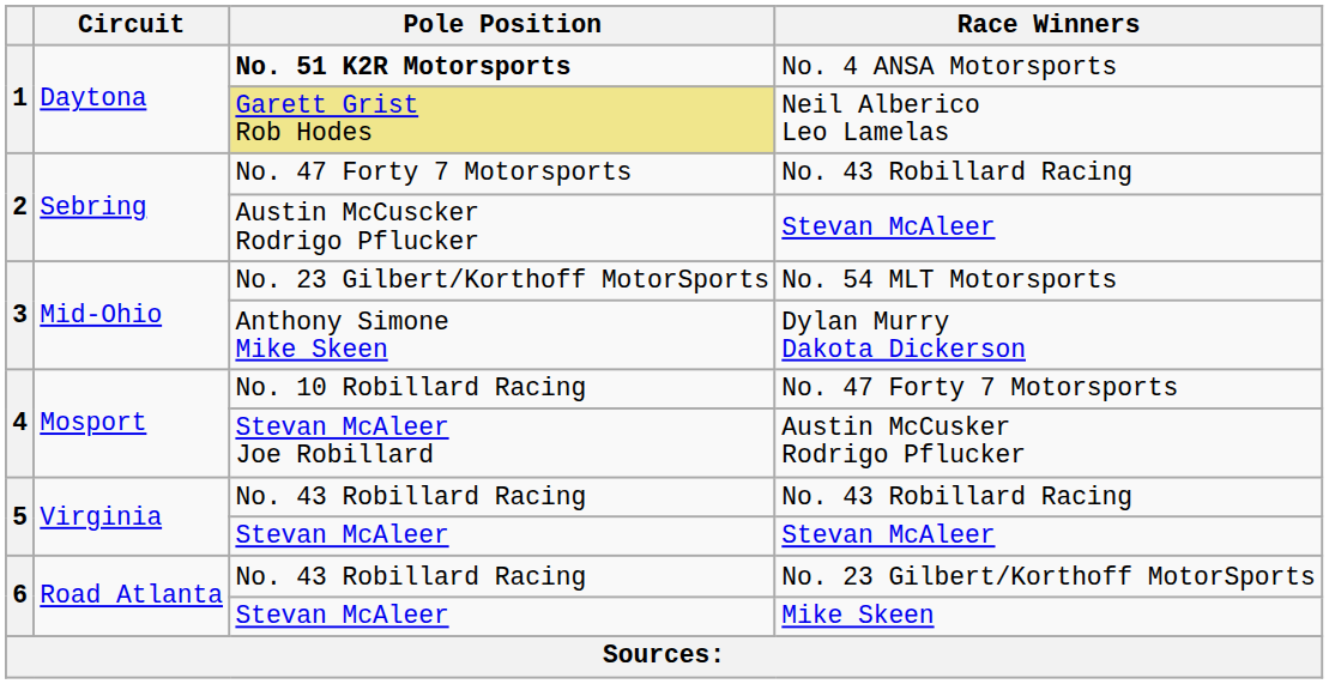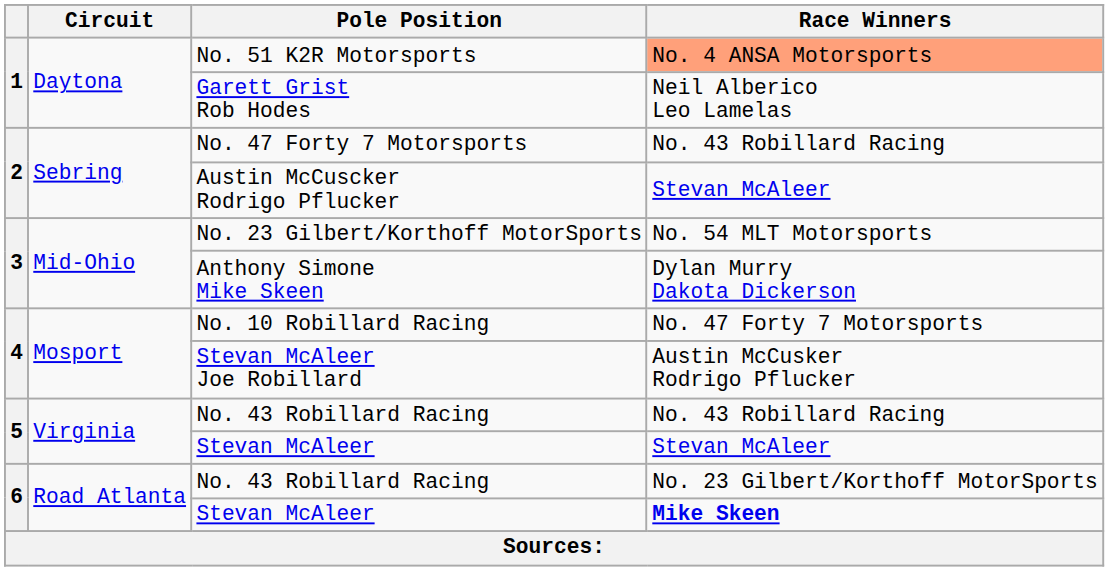No. 51 K2R Motorsports | Pole Position: bold -> normal
No. 51 K2R Motorsports | Race Winners: no background -> lightsalmon background
Garett Grist Rob Hodes | Pole Position: khaki background -> no background
Stevan McAleer / Mike Skeen | Race Winners: normal -> bold
